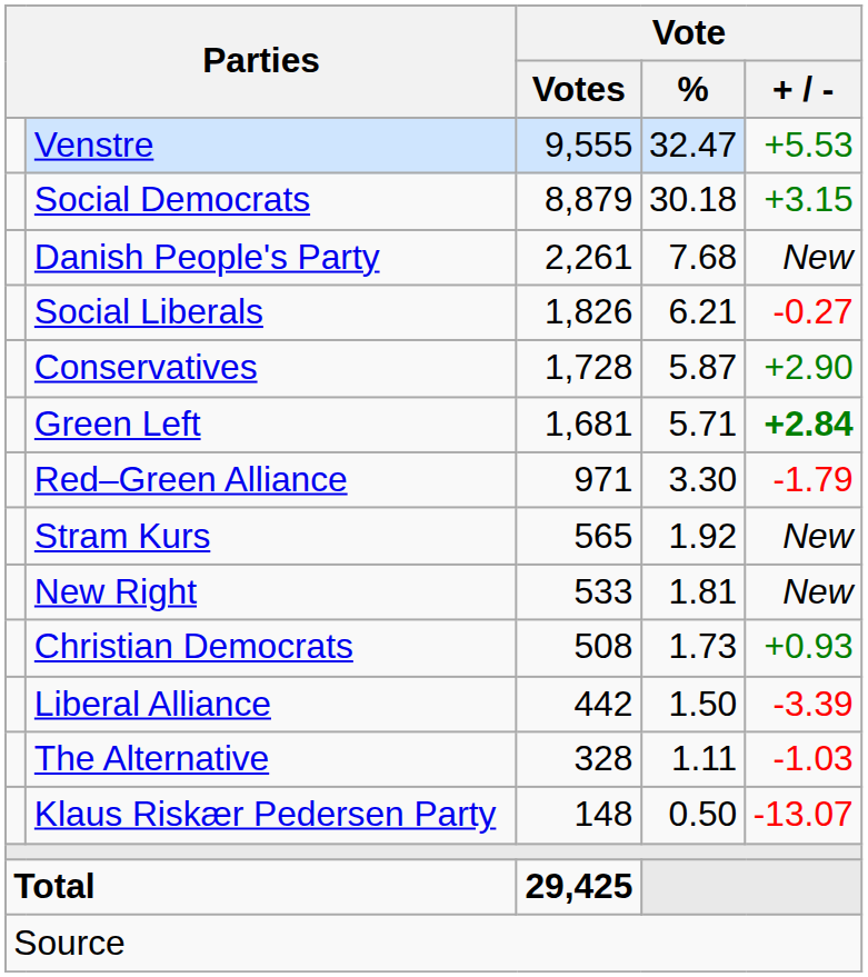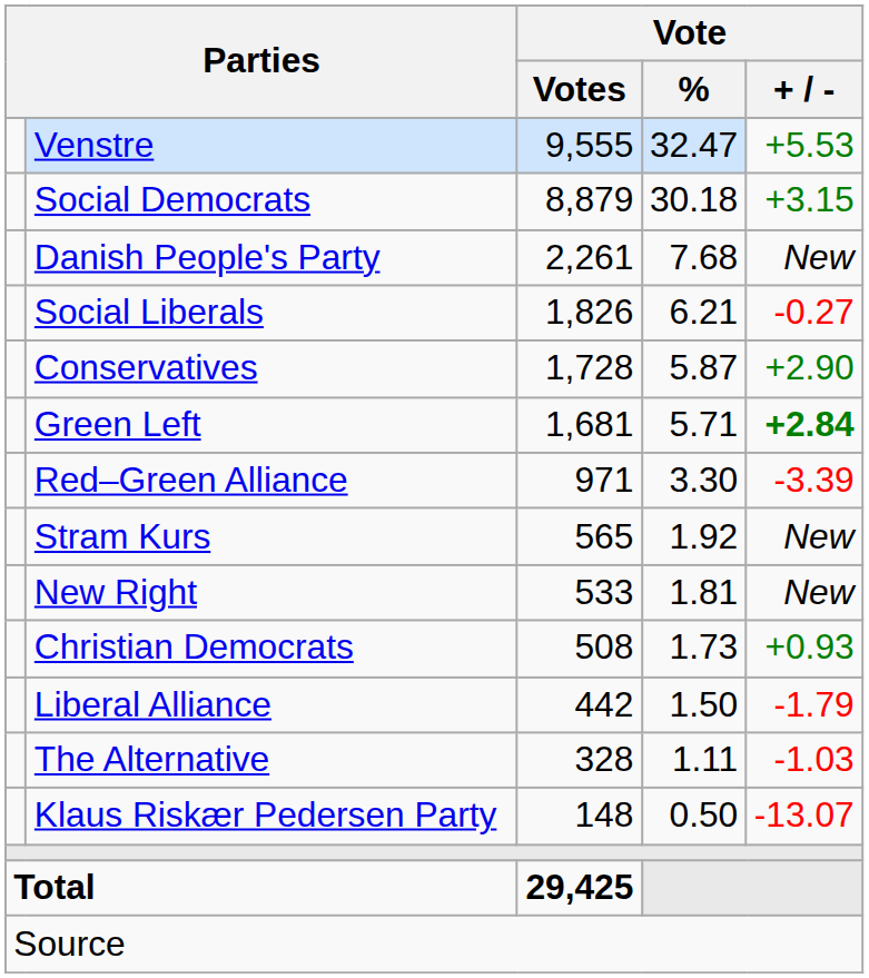Red–Green Alliance | Vote / + / -: -1.79 -> -3.39
Liberal Alliance | Vote / + / -: -3.39 -> -1.79
